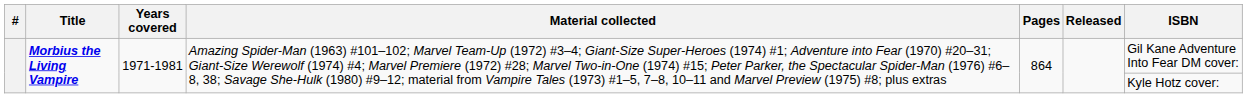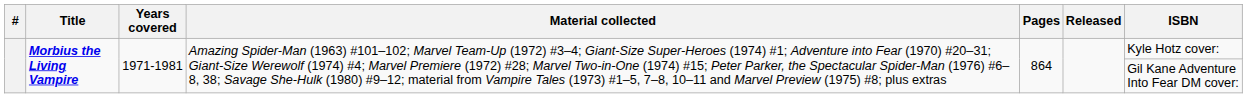row 2 | ISBN: Gil Kane Adventure Into Fear DM cover: -> Kyle Hotz cover:
row 3 | ISBN: Kyle Hotz cover: -> Gil Kane Adventure Into Fear DM cover:
